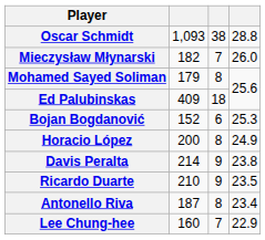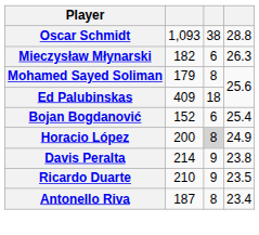Mieczysław Młynarski | column 3: 7 -> 6
Mieczysław Młynarski | column 4: 26.0 -> 26.3
Bojan Bogdanović | column 4: 25.3 -> 25.4
Horacio López | column 3: no background -> lightgrey background
- row: Lee Chung-hee | 160 | 7 | 22.9
